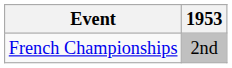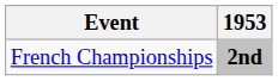French Championships | 1953: normal -> bold
